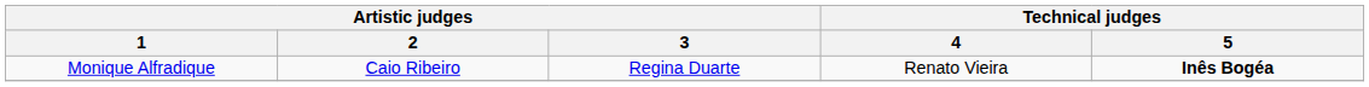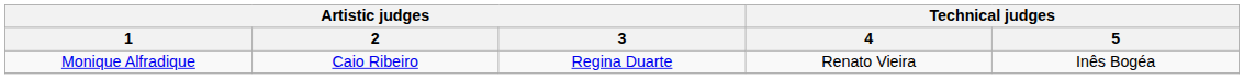Monique Alfradique | Technical judges / 5: bold -> normal
